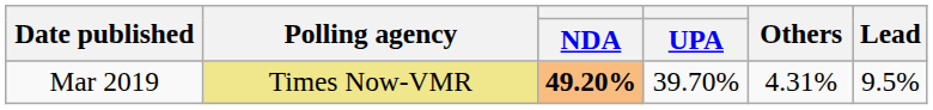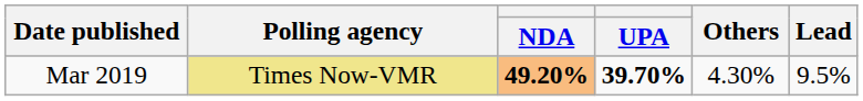Mar 2019 | UPA: normal -> bold
Mar 2019 | Others: 4.31% -> 4.30%
